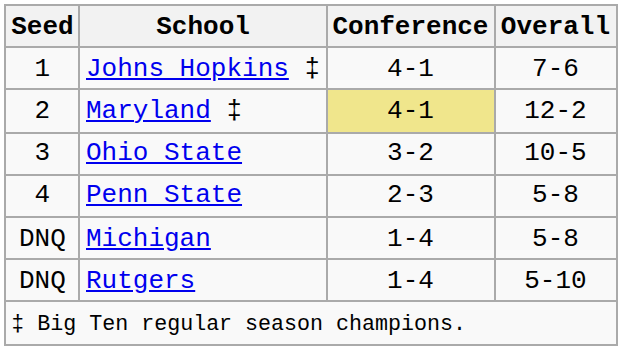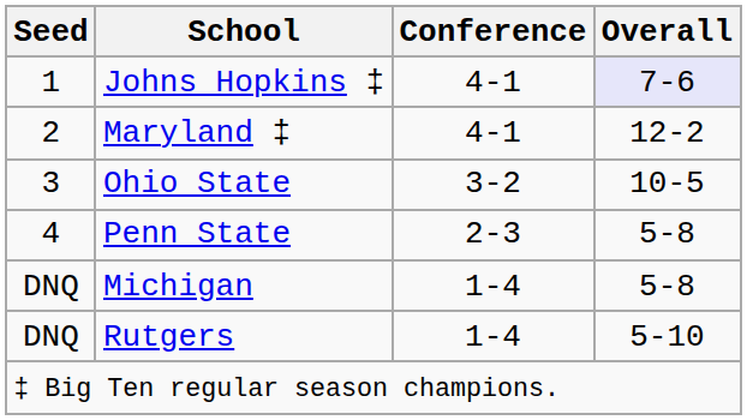Johns Hopkins ‡ | Overall: no background -> lavender background
Maryland ‡ | Conference: khaki background -> no background
